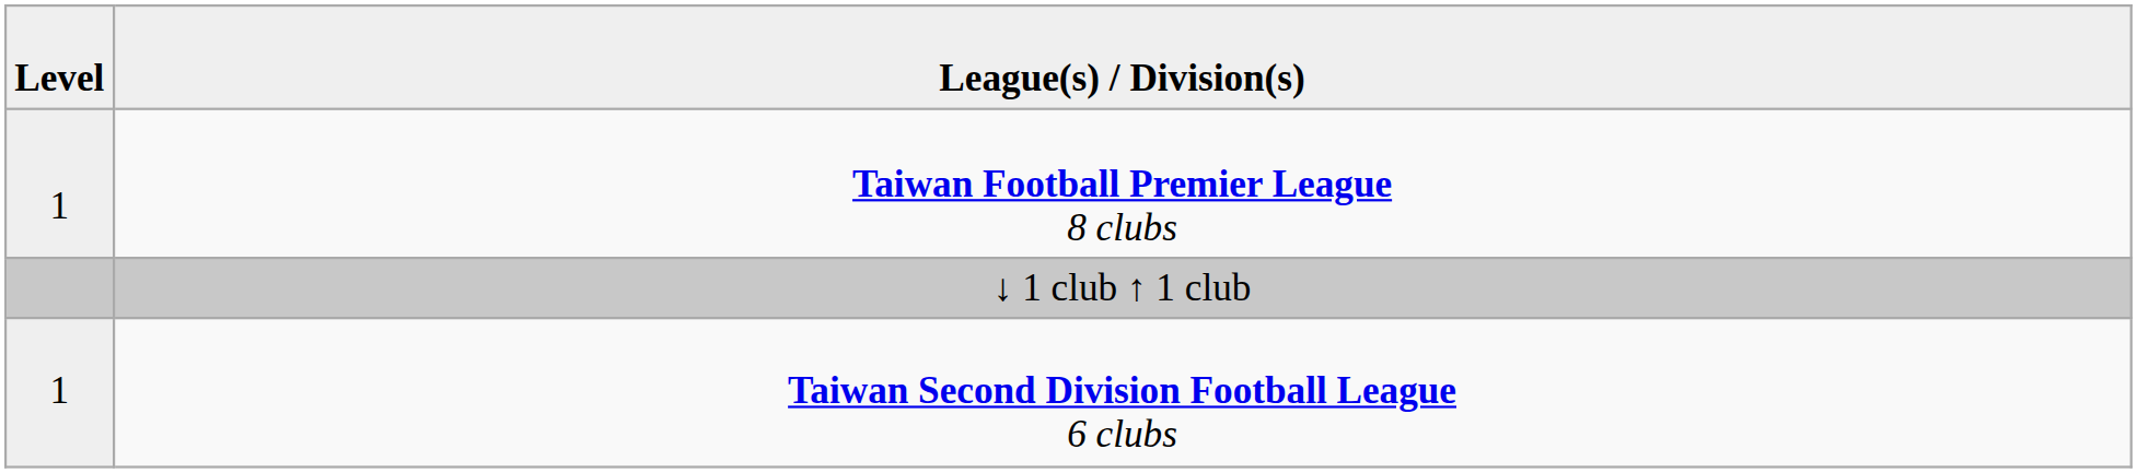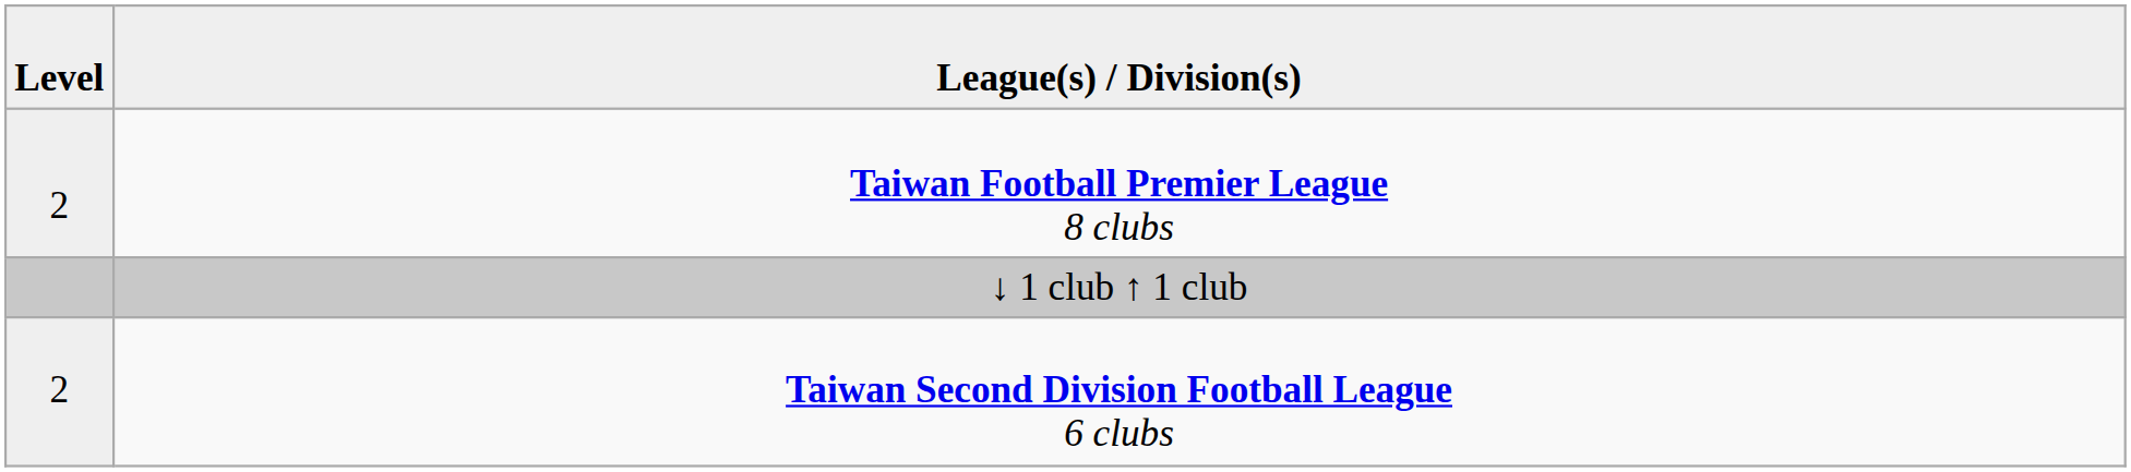Taiwan Football Premier League 8 clubs | column 1: 1 -> 2
Taiwan Second Division Football League 6 clubs | column 1: 1 -> 2
